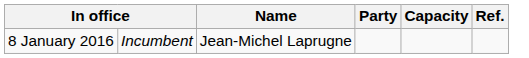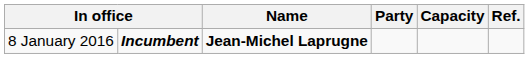8 January 2016 | column 2: normal -> bold
8 January 2016 | Name: normal -> bold
